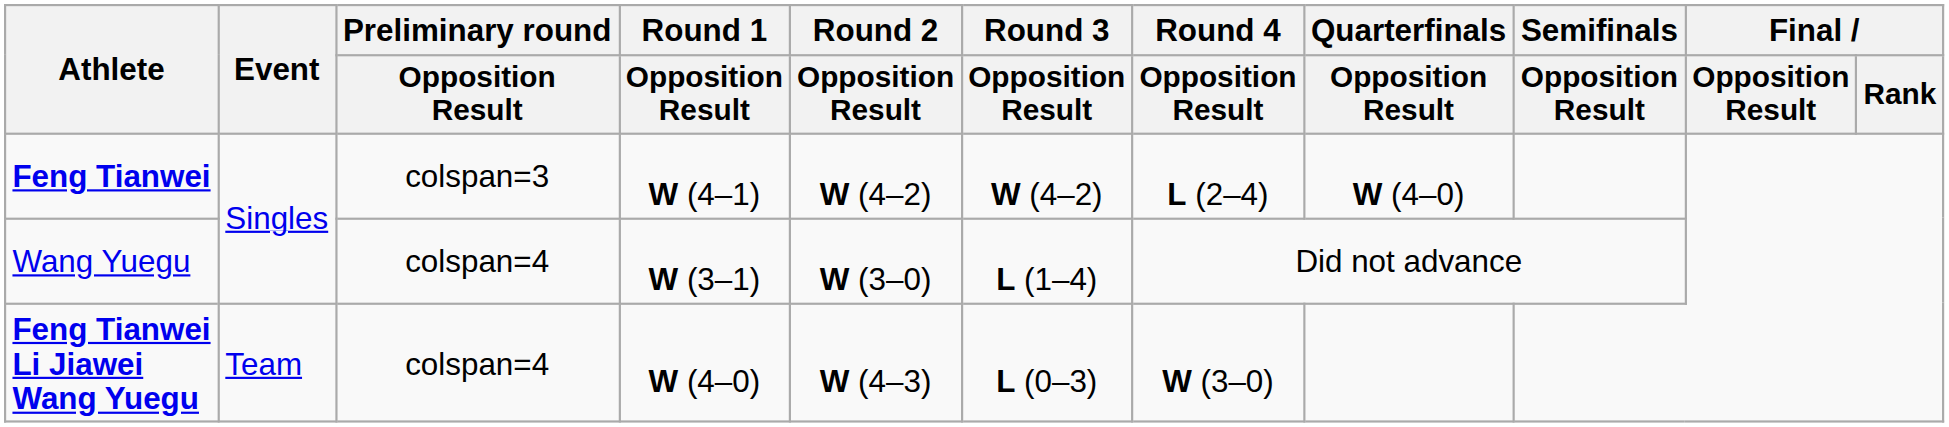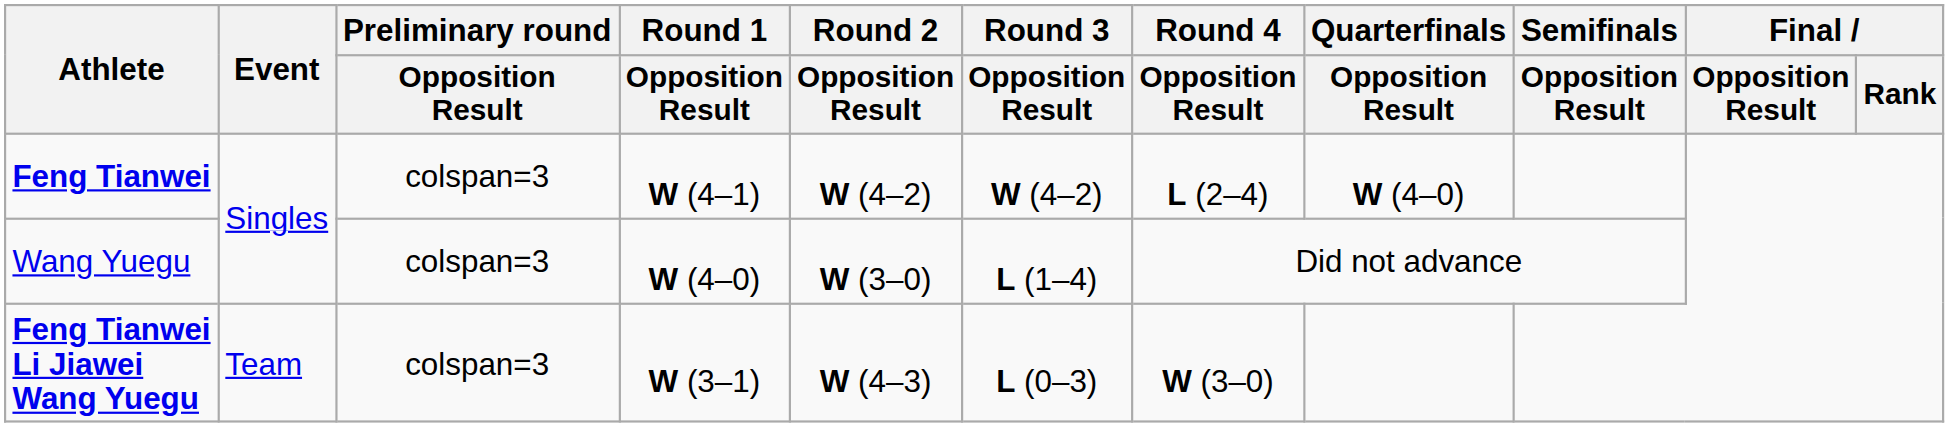Wang Yuegu | Preliminary round / Opposition Result: colspan=4 -> colspan=3
Wang Yuegu | Round 1 / Opposition Result: W (3–1) -> W (4–0)
Feng Tianwei Li Jiawei Wang Yuegu | Preliminary round / Opposition Result: colspan=4 -> colspan=3
Feng Tianwei Li Jiawei Wang Yuegu | Round 1 / Opposition Result: W (4–0) -> W (3–1)
